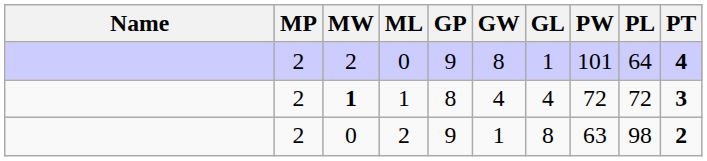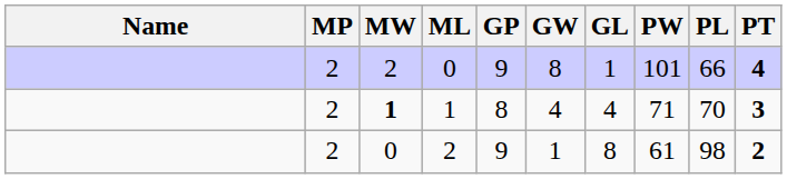row 2 | PL: 64 -> 66
row 3 | PW: 72 -> 71
row 3 | PL: 72 -> 70
row 4 | PW: 63 -> 61
